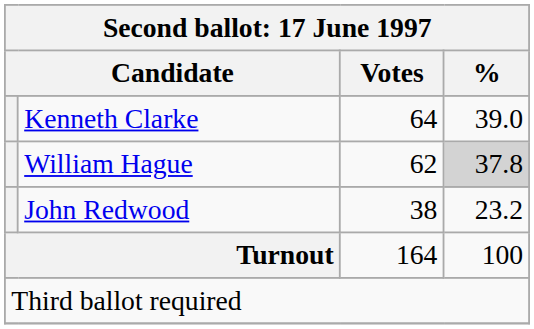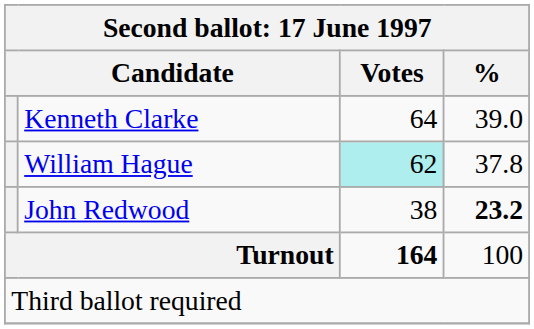William Hague | Votes: no background -> paleturquoise background
William Hague | %: lightgrey background -> no background
John Redwood | %: normal -> bold
Turnout | Votes: normal -> bold
